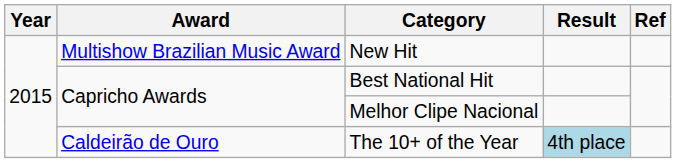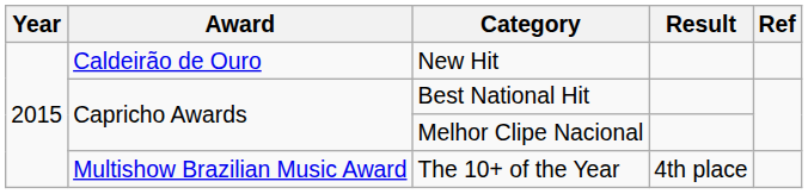New Hit | Award: Multishow Brazilian Music Award -> Caldeirão de Ouro
The 10+ of the Year | Award: Caldeirão de Ouro -> Multishow Brazilian Music Award
The 10+ of the Year | Result: lightblue background -> no background
